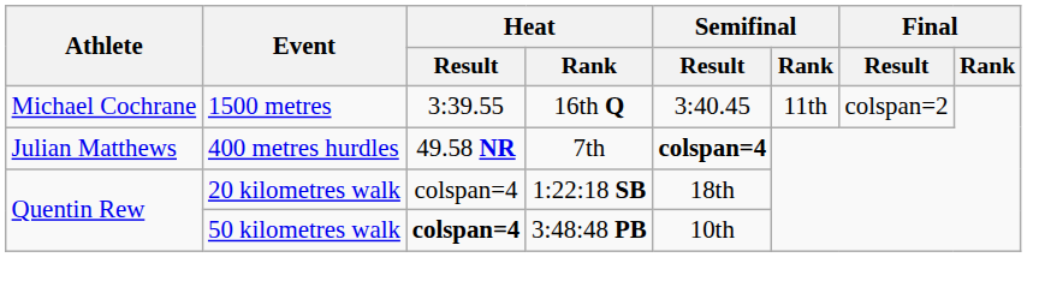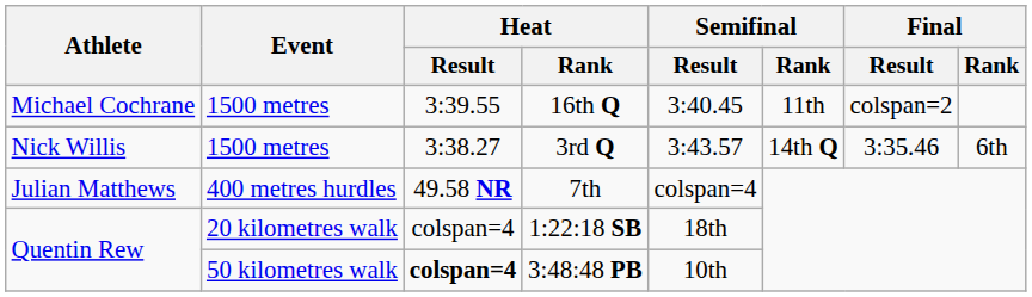+ row: Nick Willis | 1500 metres | 3:38.27 | 3rd Q | 3:43.57 | 14th Q | 3:35.46 | 6th
7th | Semifinal / Result: bold -> normal
